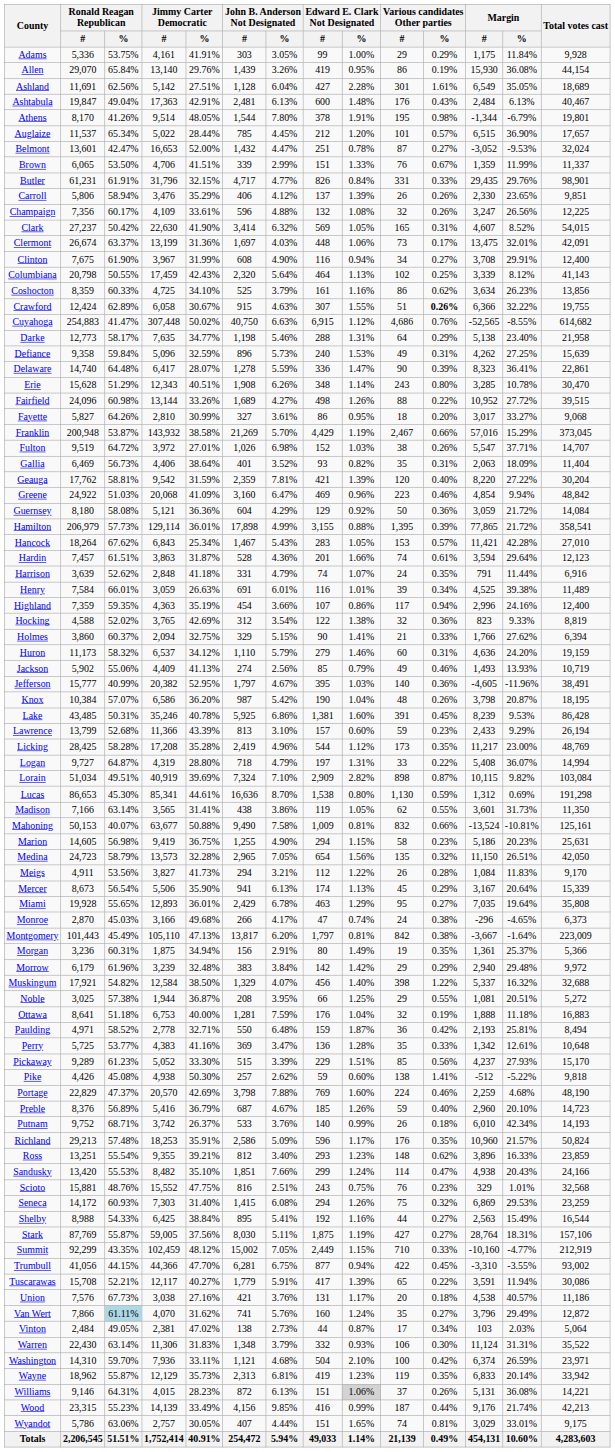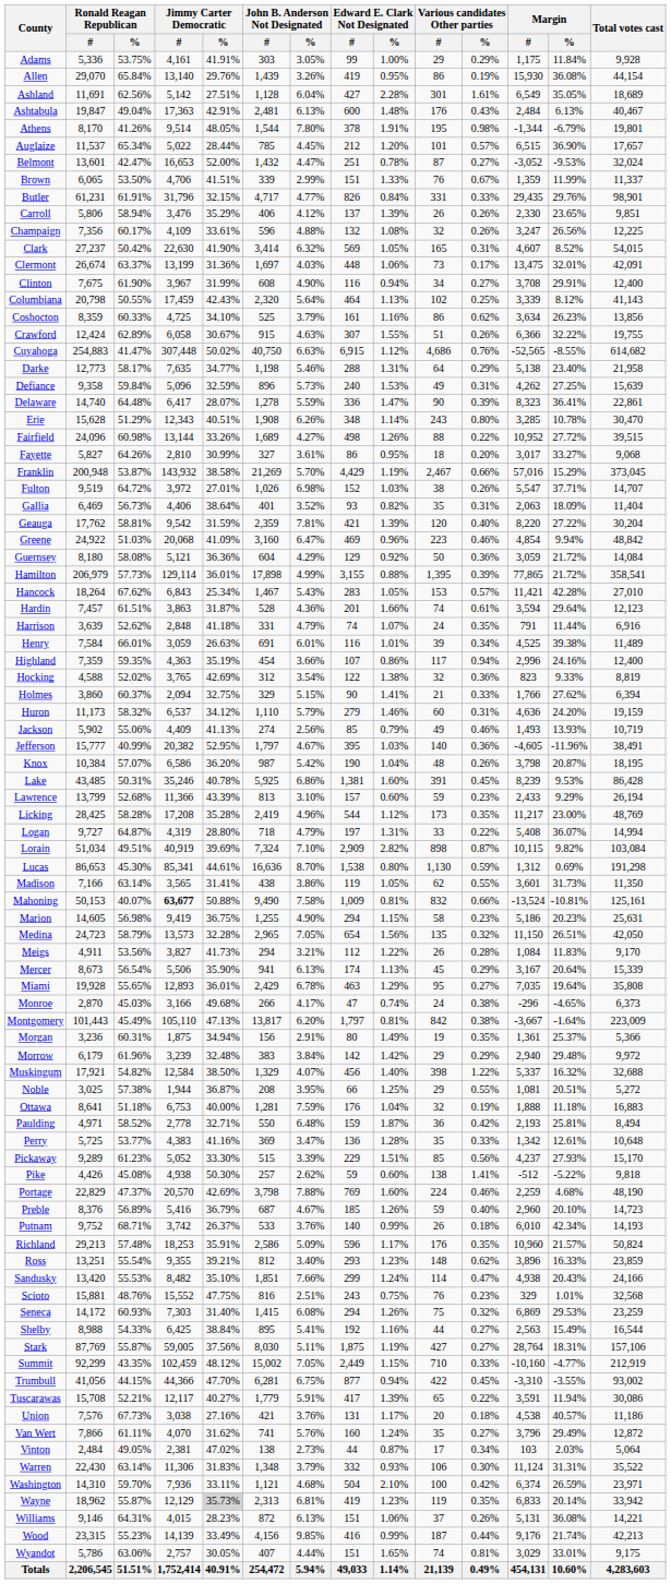Crawford | Various candidates Other parties / %: bold -> normal
Mahoning | Jimmy Carter Democratic / #: normal -> bold
Van Wert | Ronald Reagan Republican / %: lightblue background -> no background
Wayne | Jimmy Carter Democratic / %: no background -> lightgrey background
Williams | Edward E. Clark Not Designated / %: lightgrey background -> no background
